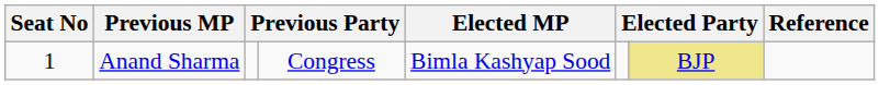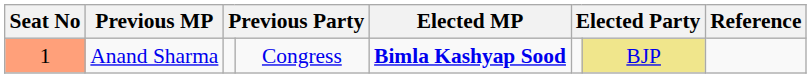Anand Sharma | Seat No: no background -> lightsalmon background
Anand Sharma | Elected MP: normal -> bold
